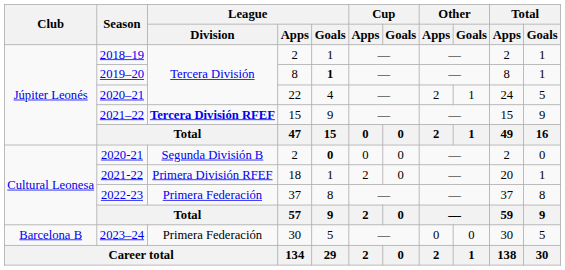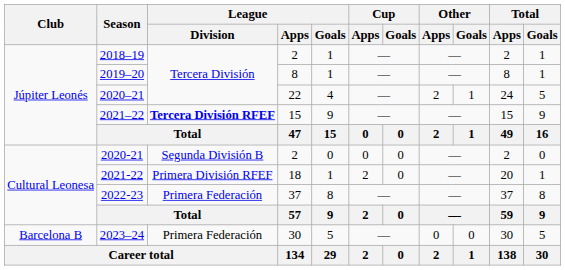2019–20 | League / Goals: bold -> normal
2020-21 | League / Goals: bold -> normal
